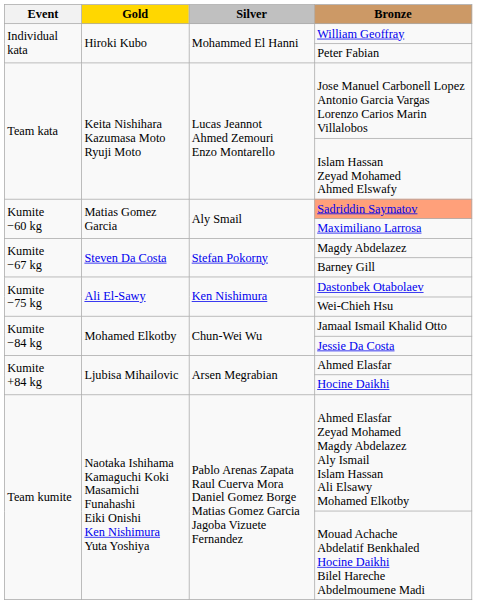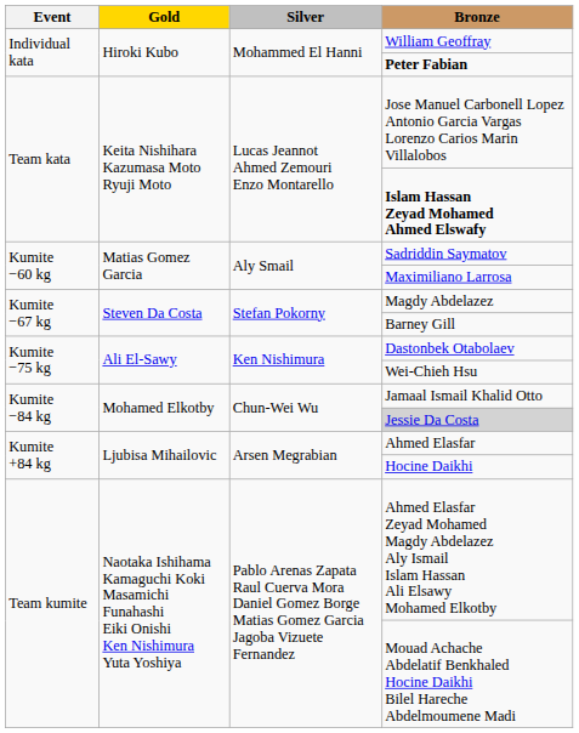Peter Fabian | Bronze: normal -> bold
Islam Hassan Zeyad Mohamed Ahmed Elswafy | Bronze: normal -> bold
Sadriddin Saymatov | Bronze: lightsalmon background -> no background
Jessie Da Costa | Bronze: no background -> lightgrey background
